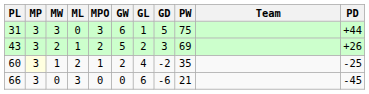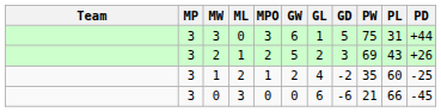columns swapped: Team <-> PL
row 4 | MP: lightyellow background -> no background
